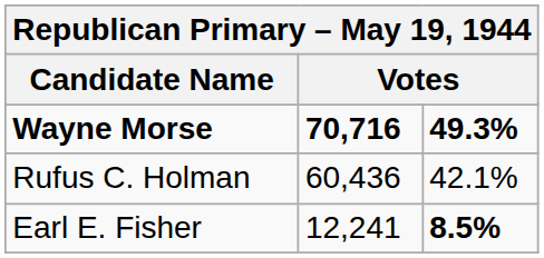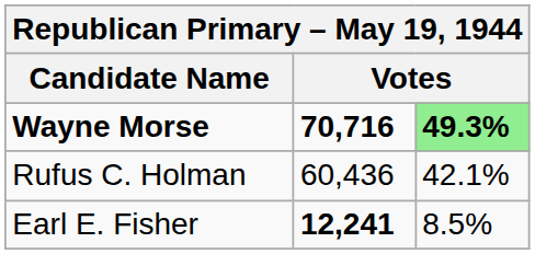Wayne Morse | column 3: no background -> lightgreen background
Earl E. Fisher | column 2: normal -> bold
Earl E. Fisher | column 3: bold -> normal
